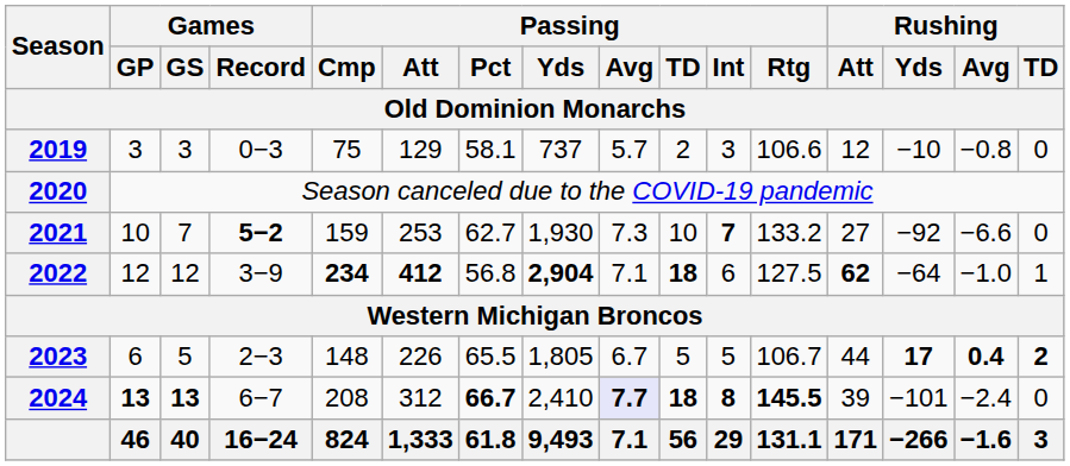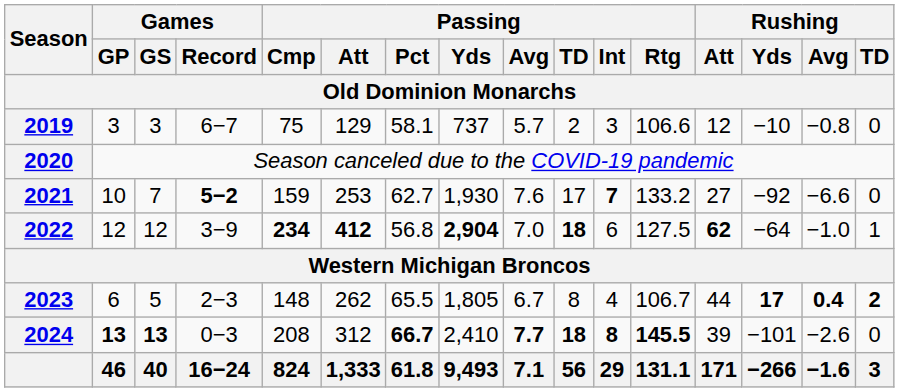2019 | Games / Record / Old Dominion Monarchs: 0−3 -> 6−7
2021 | Passing / Avg / Old Dominion Monarchs: 7.3 -> 7.6
2021 | Passing / TD / Old Dominion Monarchs: 10 -> 17
2022 | Passing / Avg / Old Dominion Monarchs: 7.1 -> 7.0
2023 | Passing / Att / Old Dominion Monarchs: 226 -> 262
2023 | Passing / TD / Old Dominion Monarchs: 5 -> 8
2023 | Passing / Int / Old Dominion Monarchs: 5 -> 4
2024 | Games / Record / Old Dominion Monarchs: 6−7 -> 0−3
2024 | Passing / Avg / Old Dominion Monarchs: lavender background -> no background
2024 | Rushing / Avg / Old Dominion Monarchs: −2.4 -> −2.6
